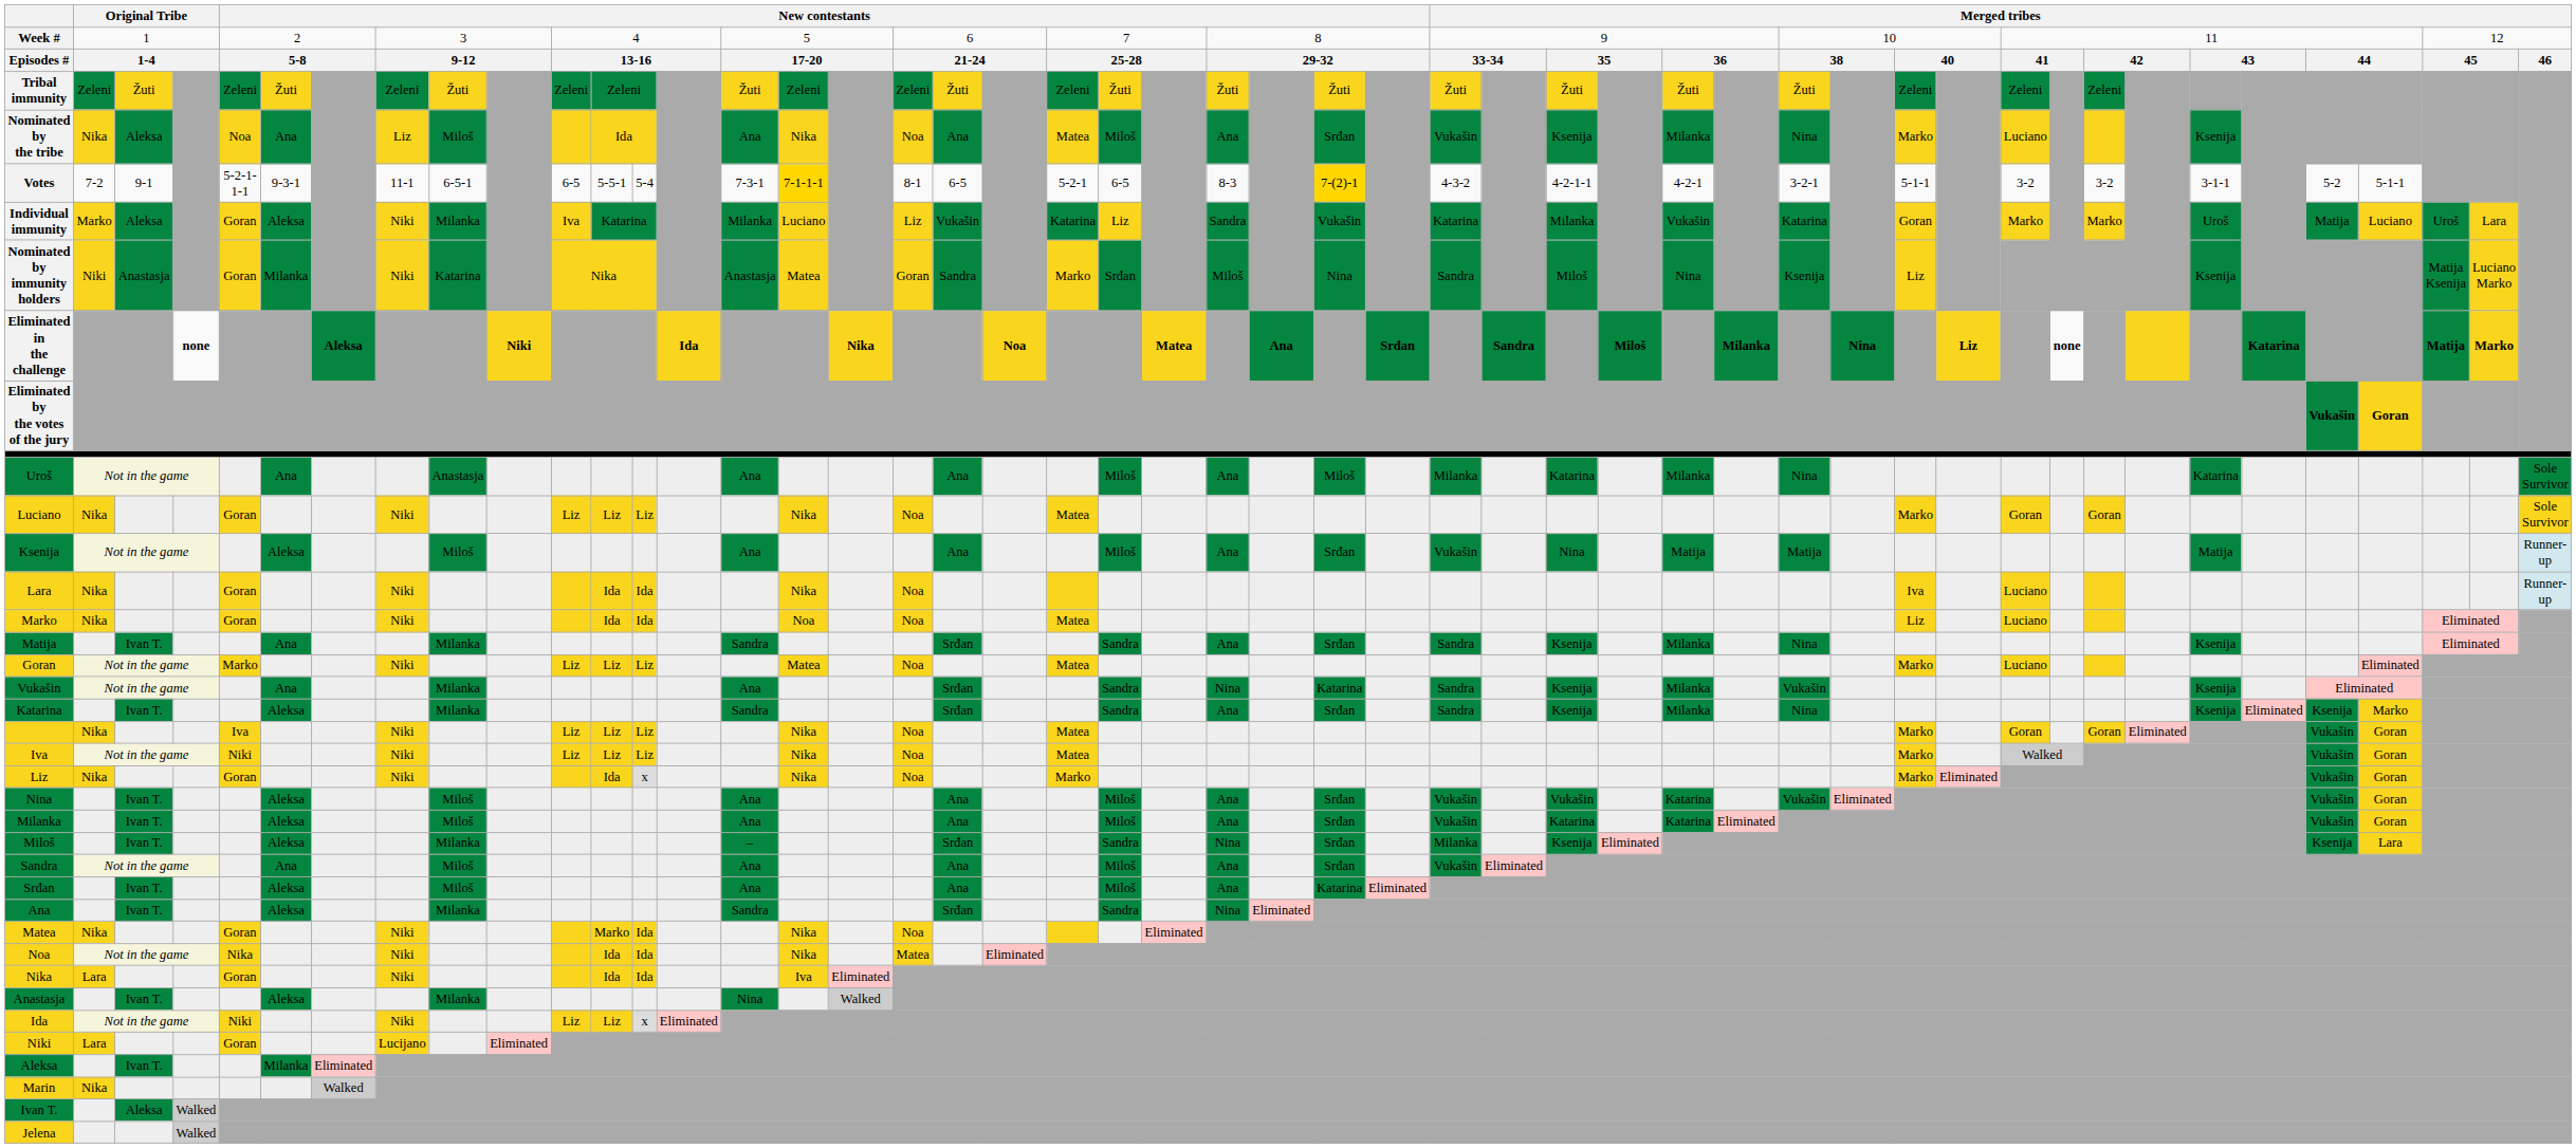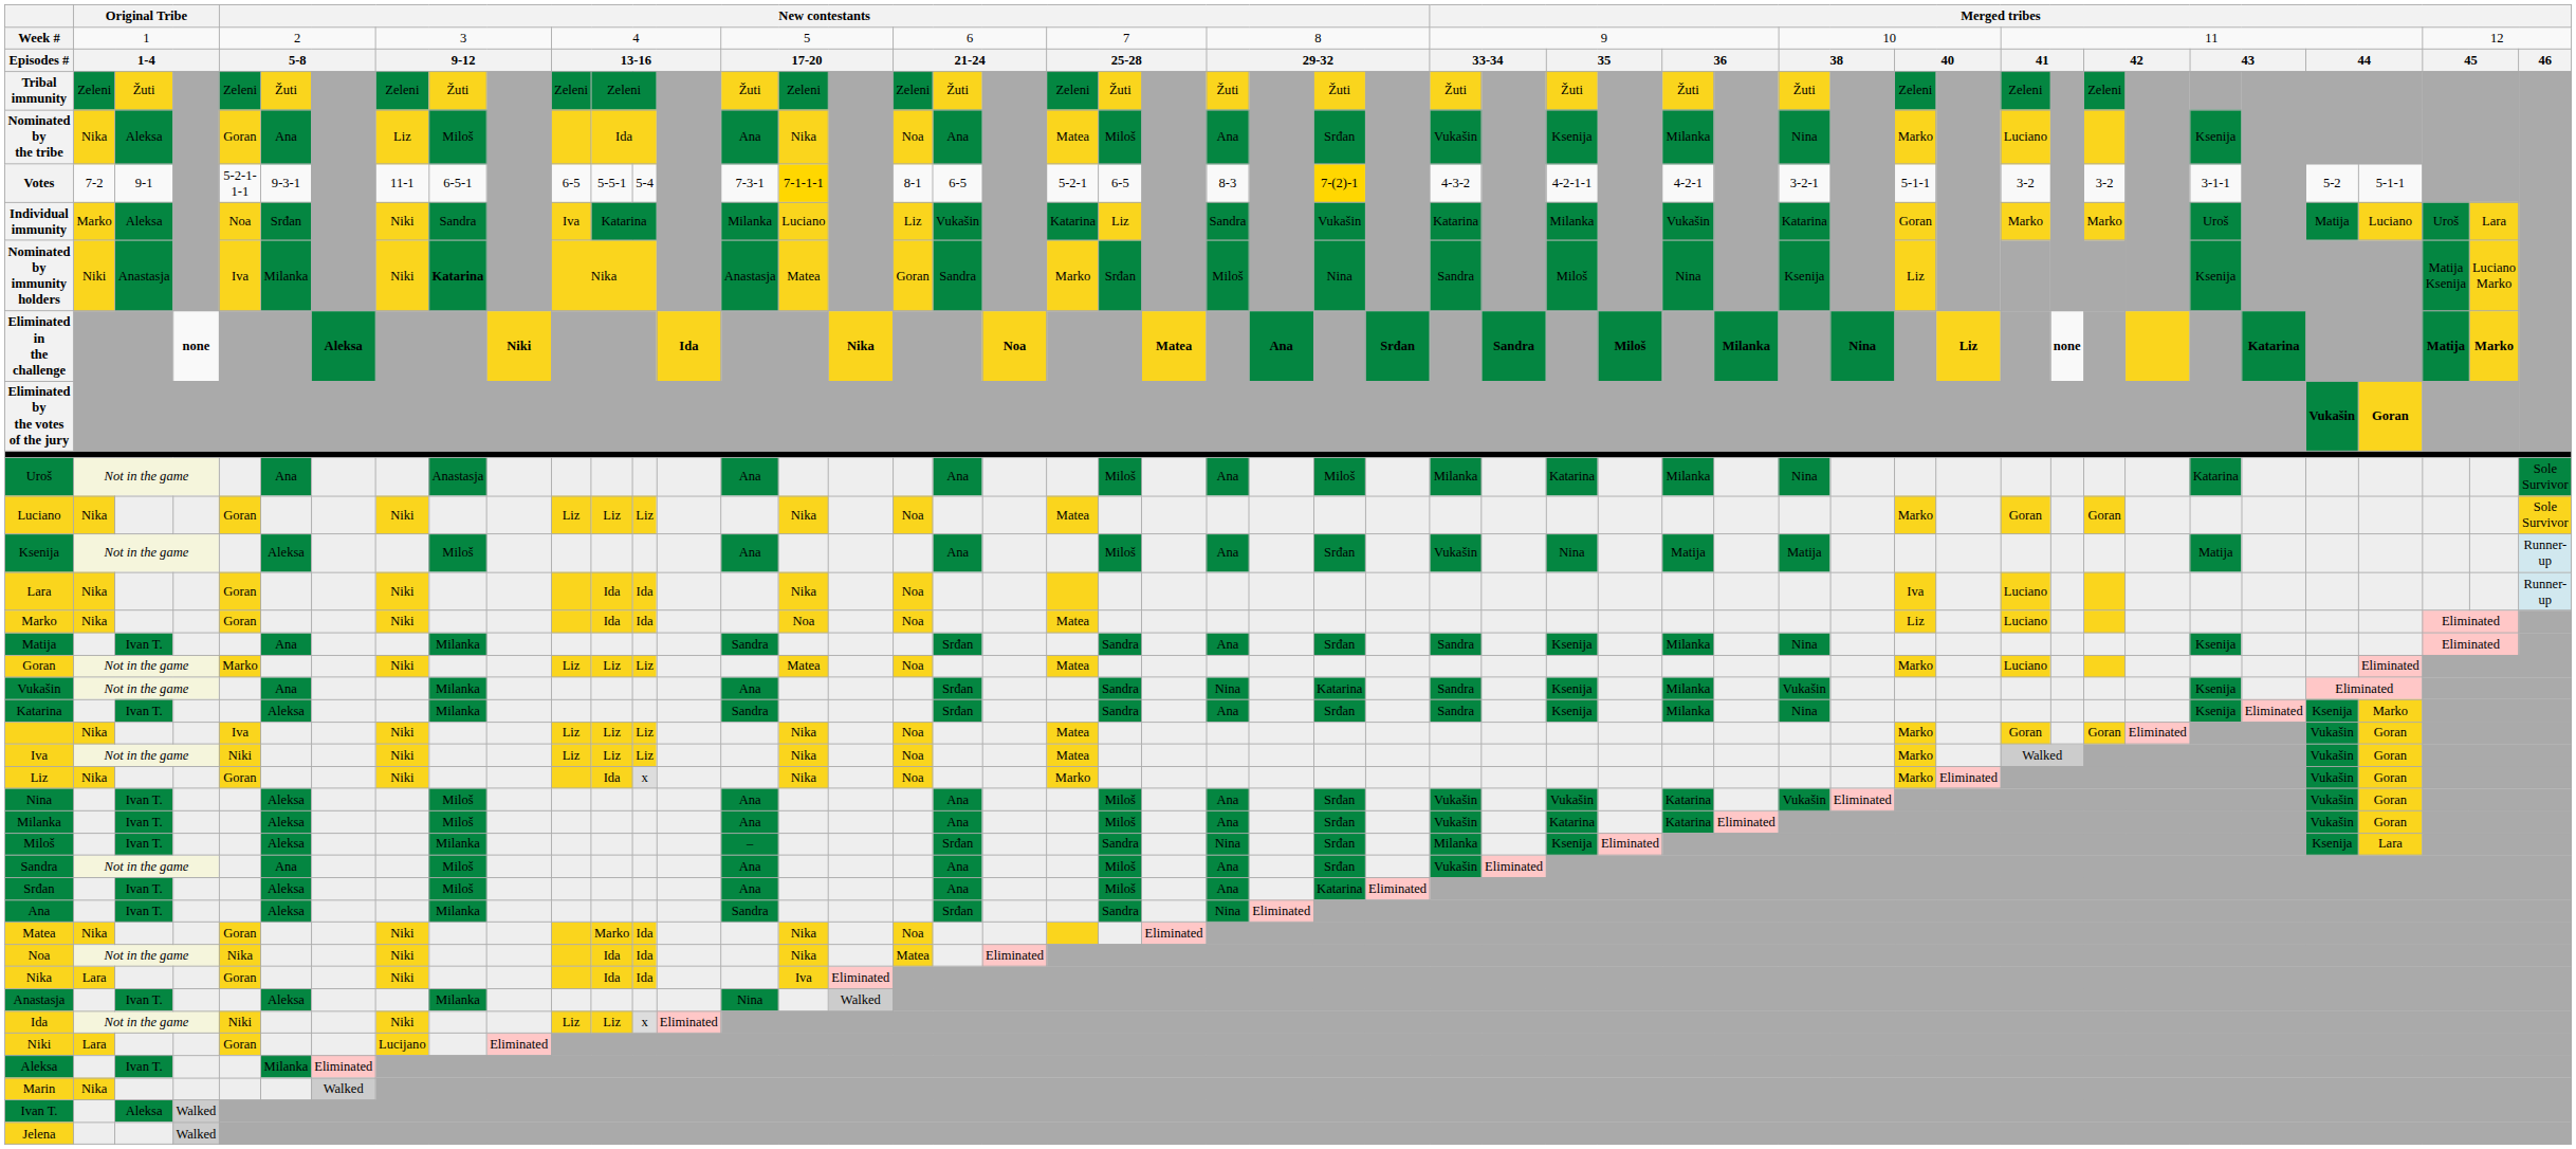Nominated by the tribe | column 5: Noa -> Goran
Individual immunity | column 5: Goran -> Noa
Individual immunity | column 6: Aleksa -> Srđan
Individual immunity | column 9: Milanka -> Sandra
Nominated by immunity holders | column 5: Goran -> Iva
Nominated by immunity holders | column 9: normal -> bold
